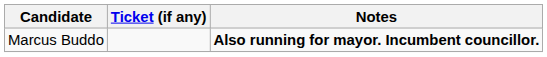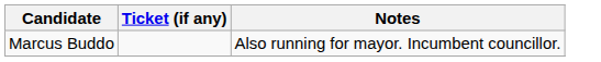Marcus Buddo | Notes: bold -> normal
